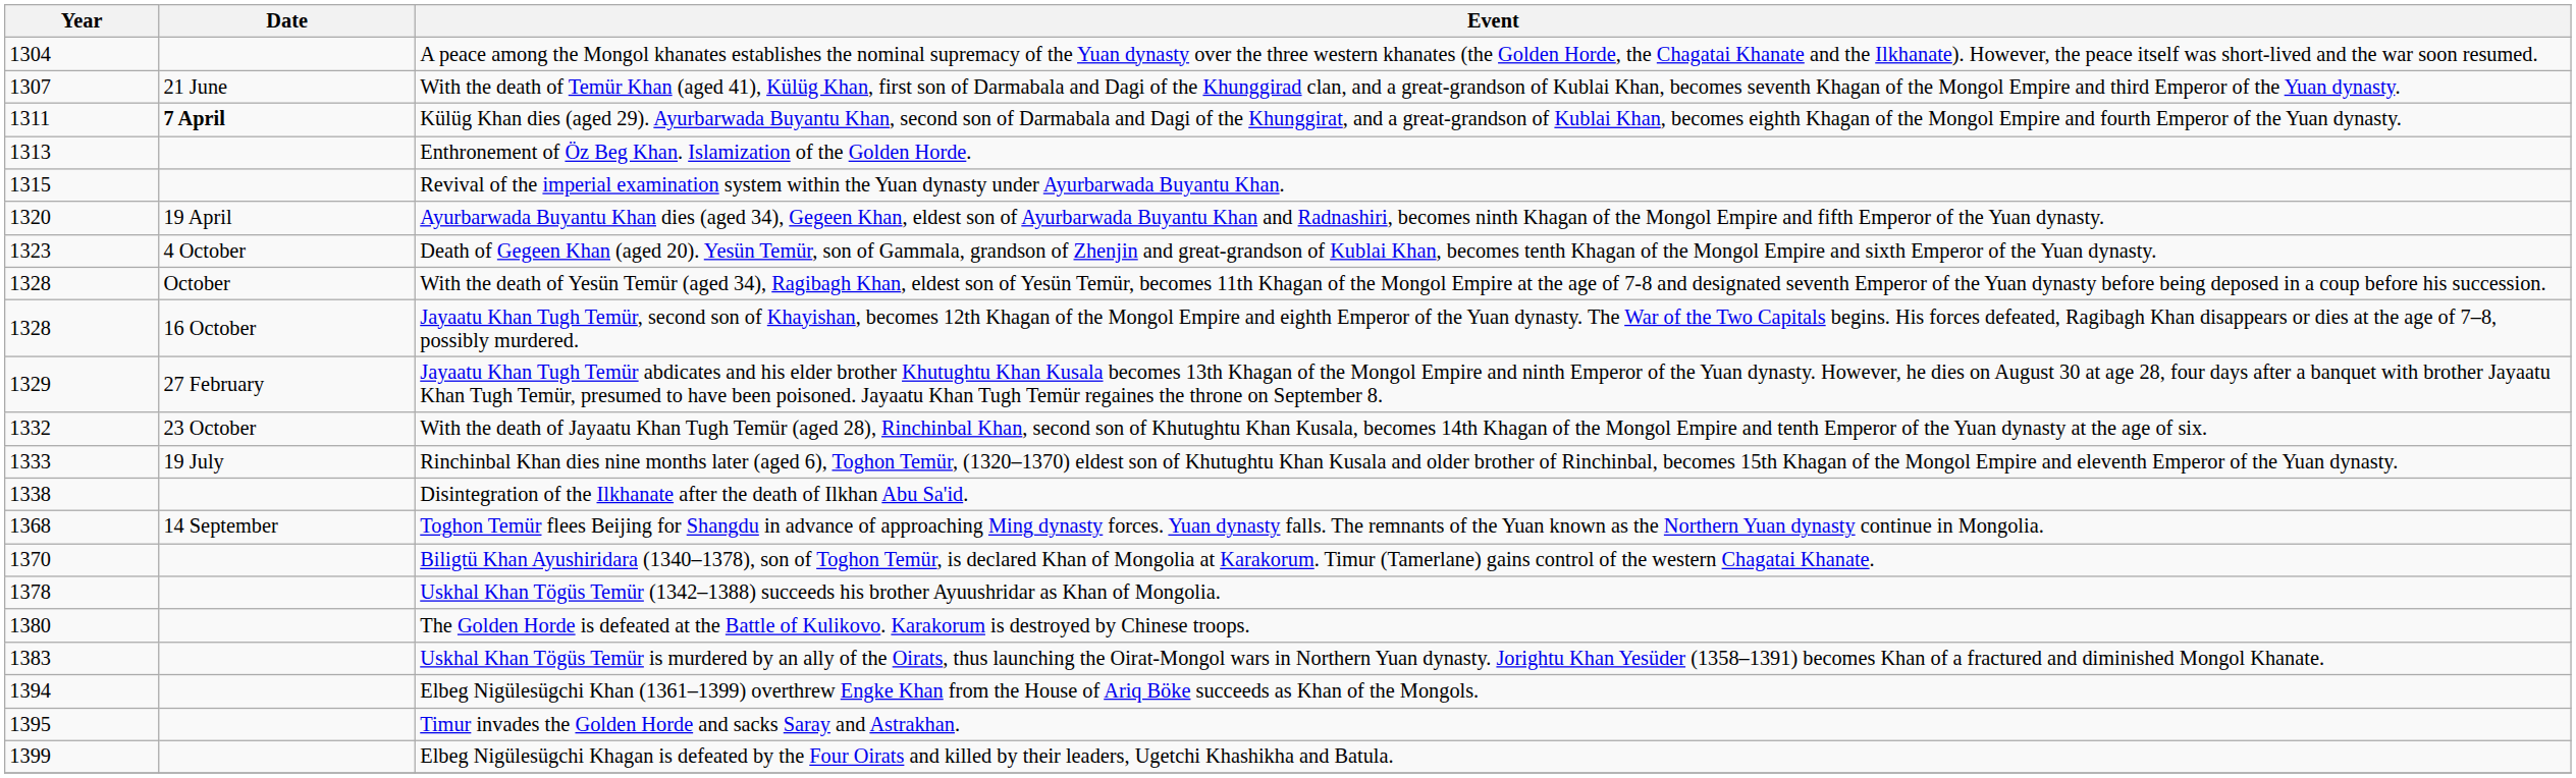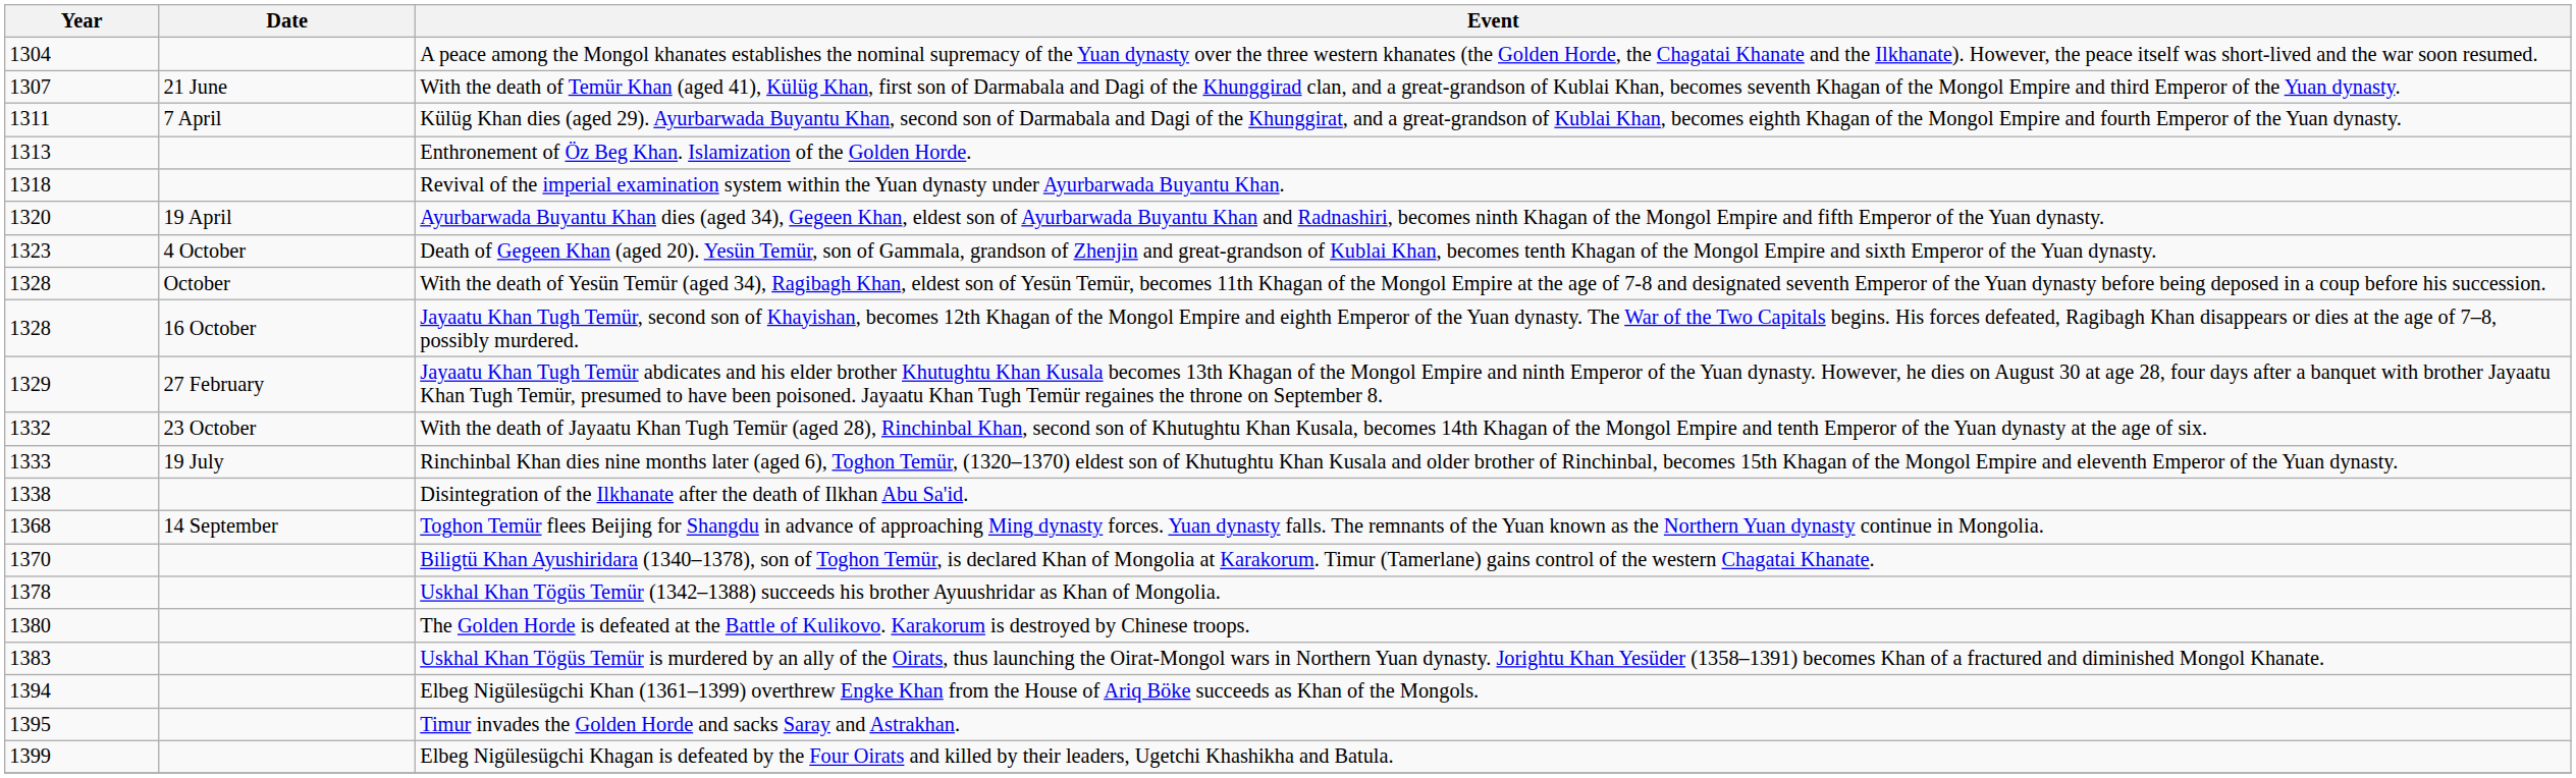row 4 | Date: bold -> normal
row 6 | Year: 1315 -> 1318
